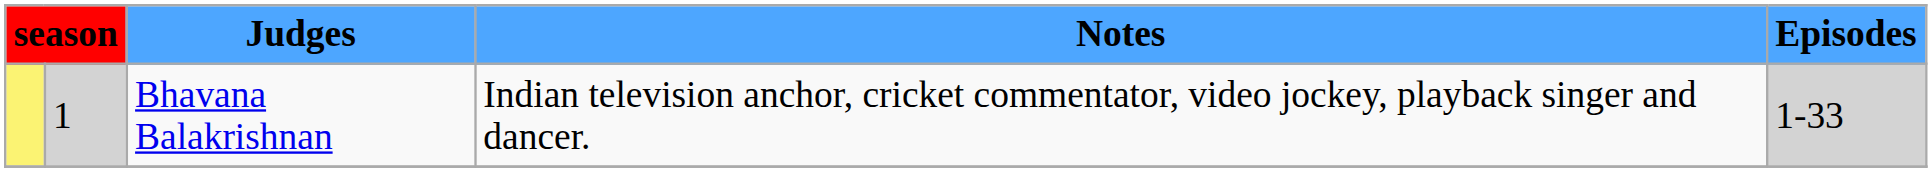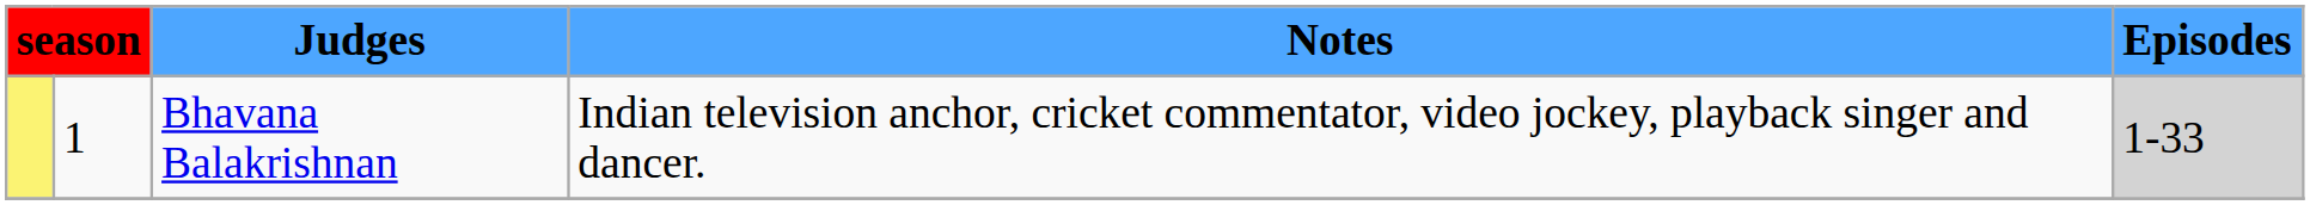Bhavana Balakrishnan | column 2: lightgrey background -> no background
